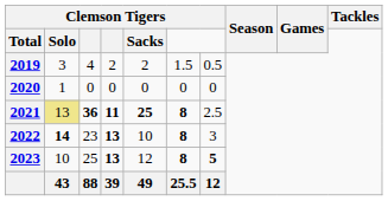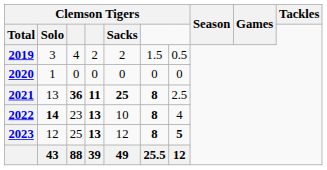2021 | Clemson Tigers / Solo: khaki background -> no background
2022 | column 7: 3 -> 4
2023 | Clemson Tigers / Solo: 10 -> 12
